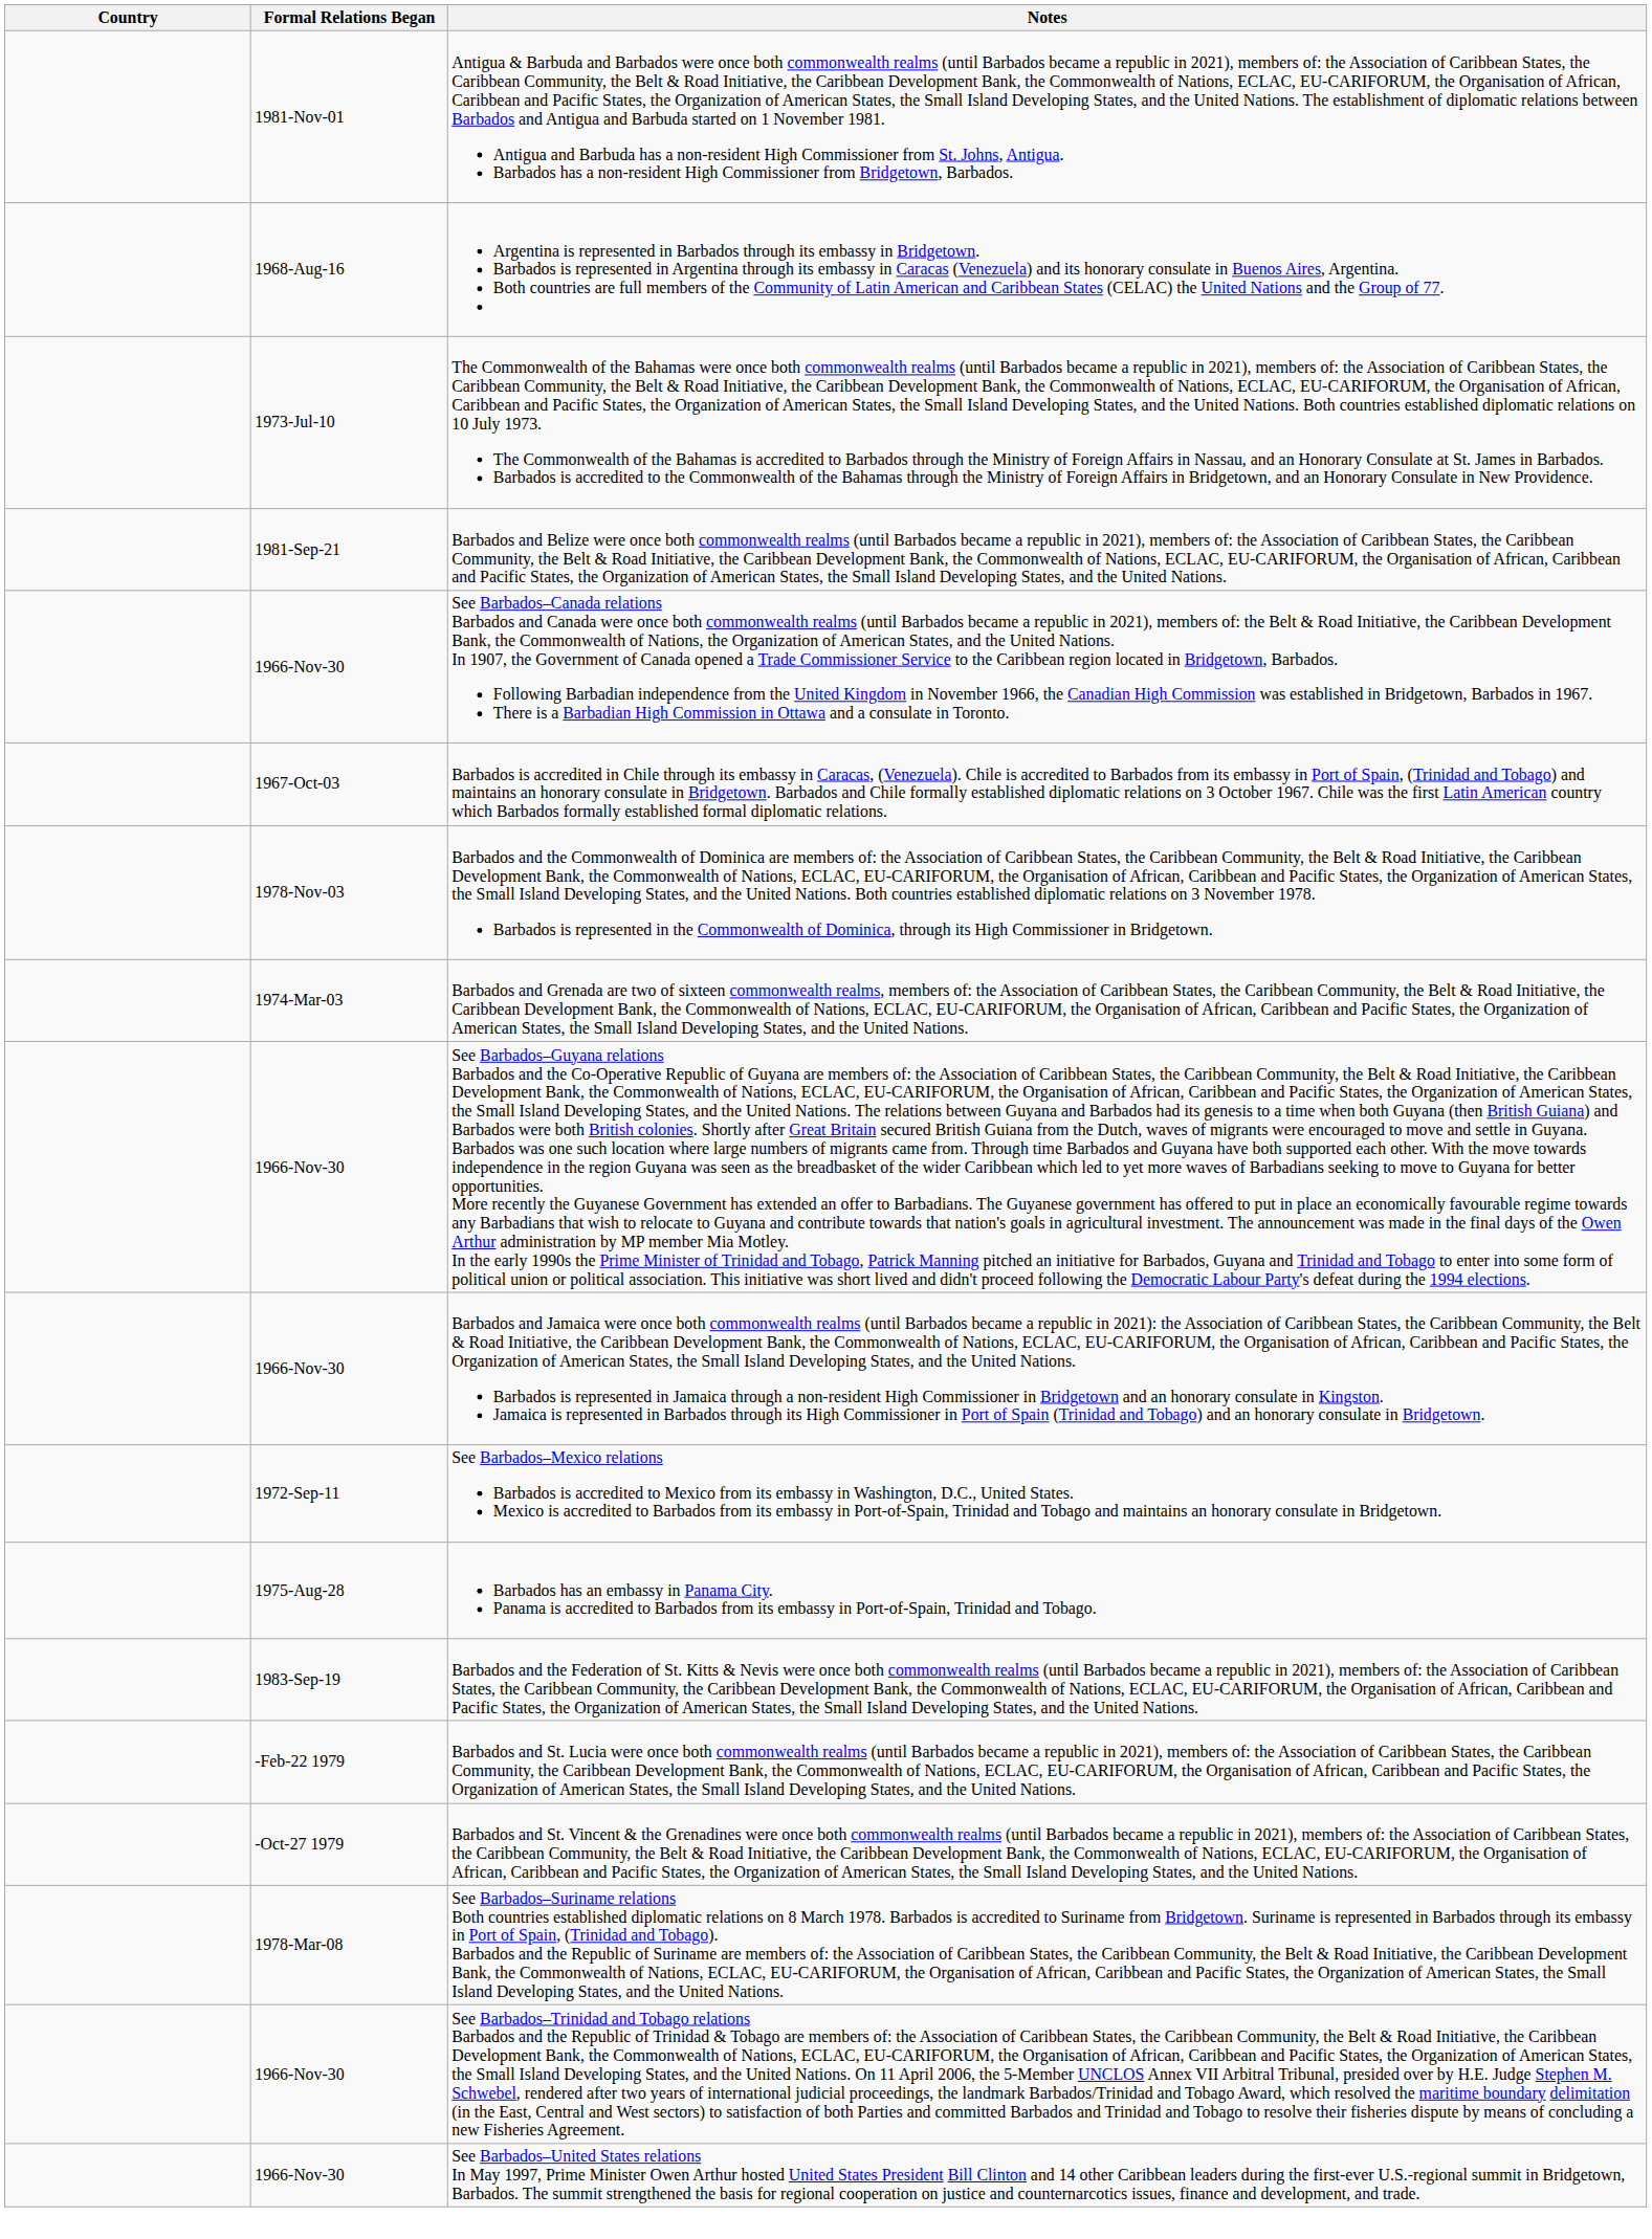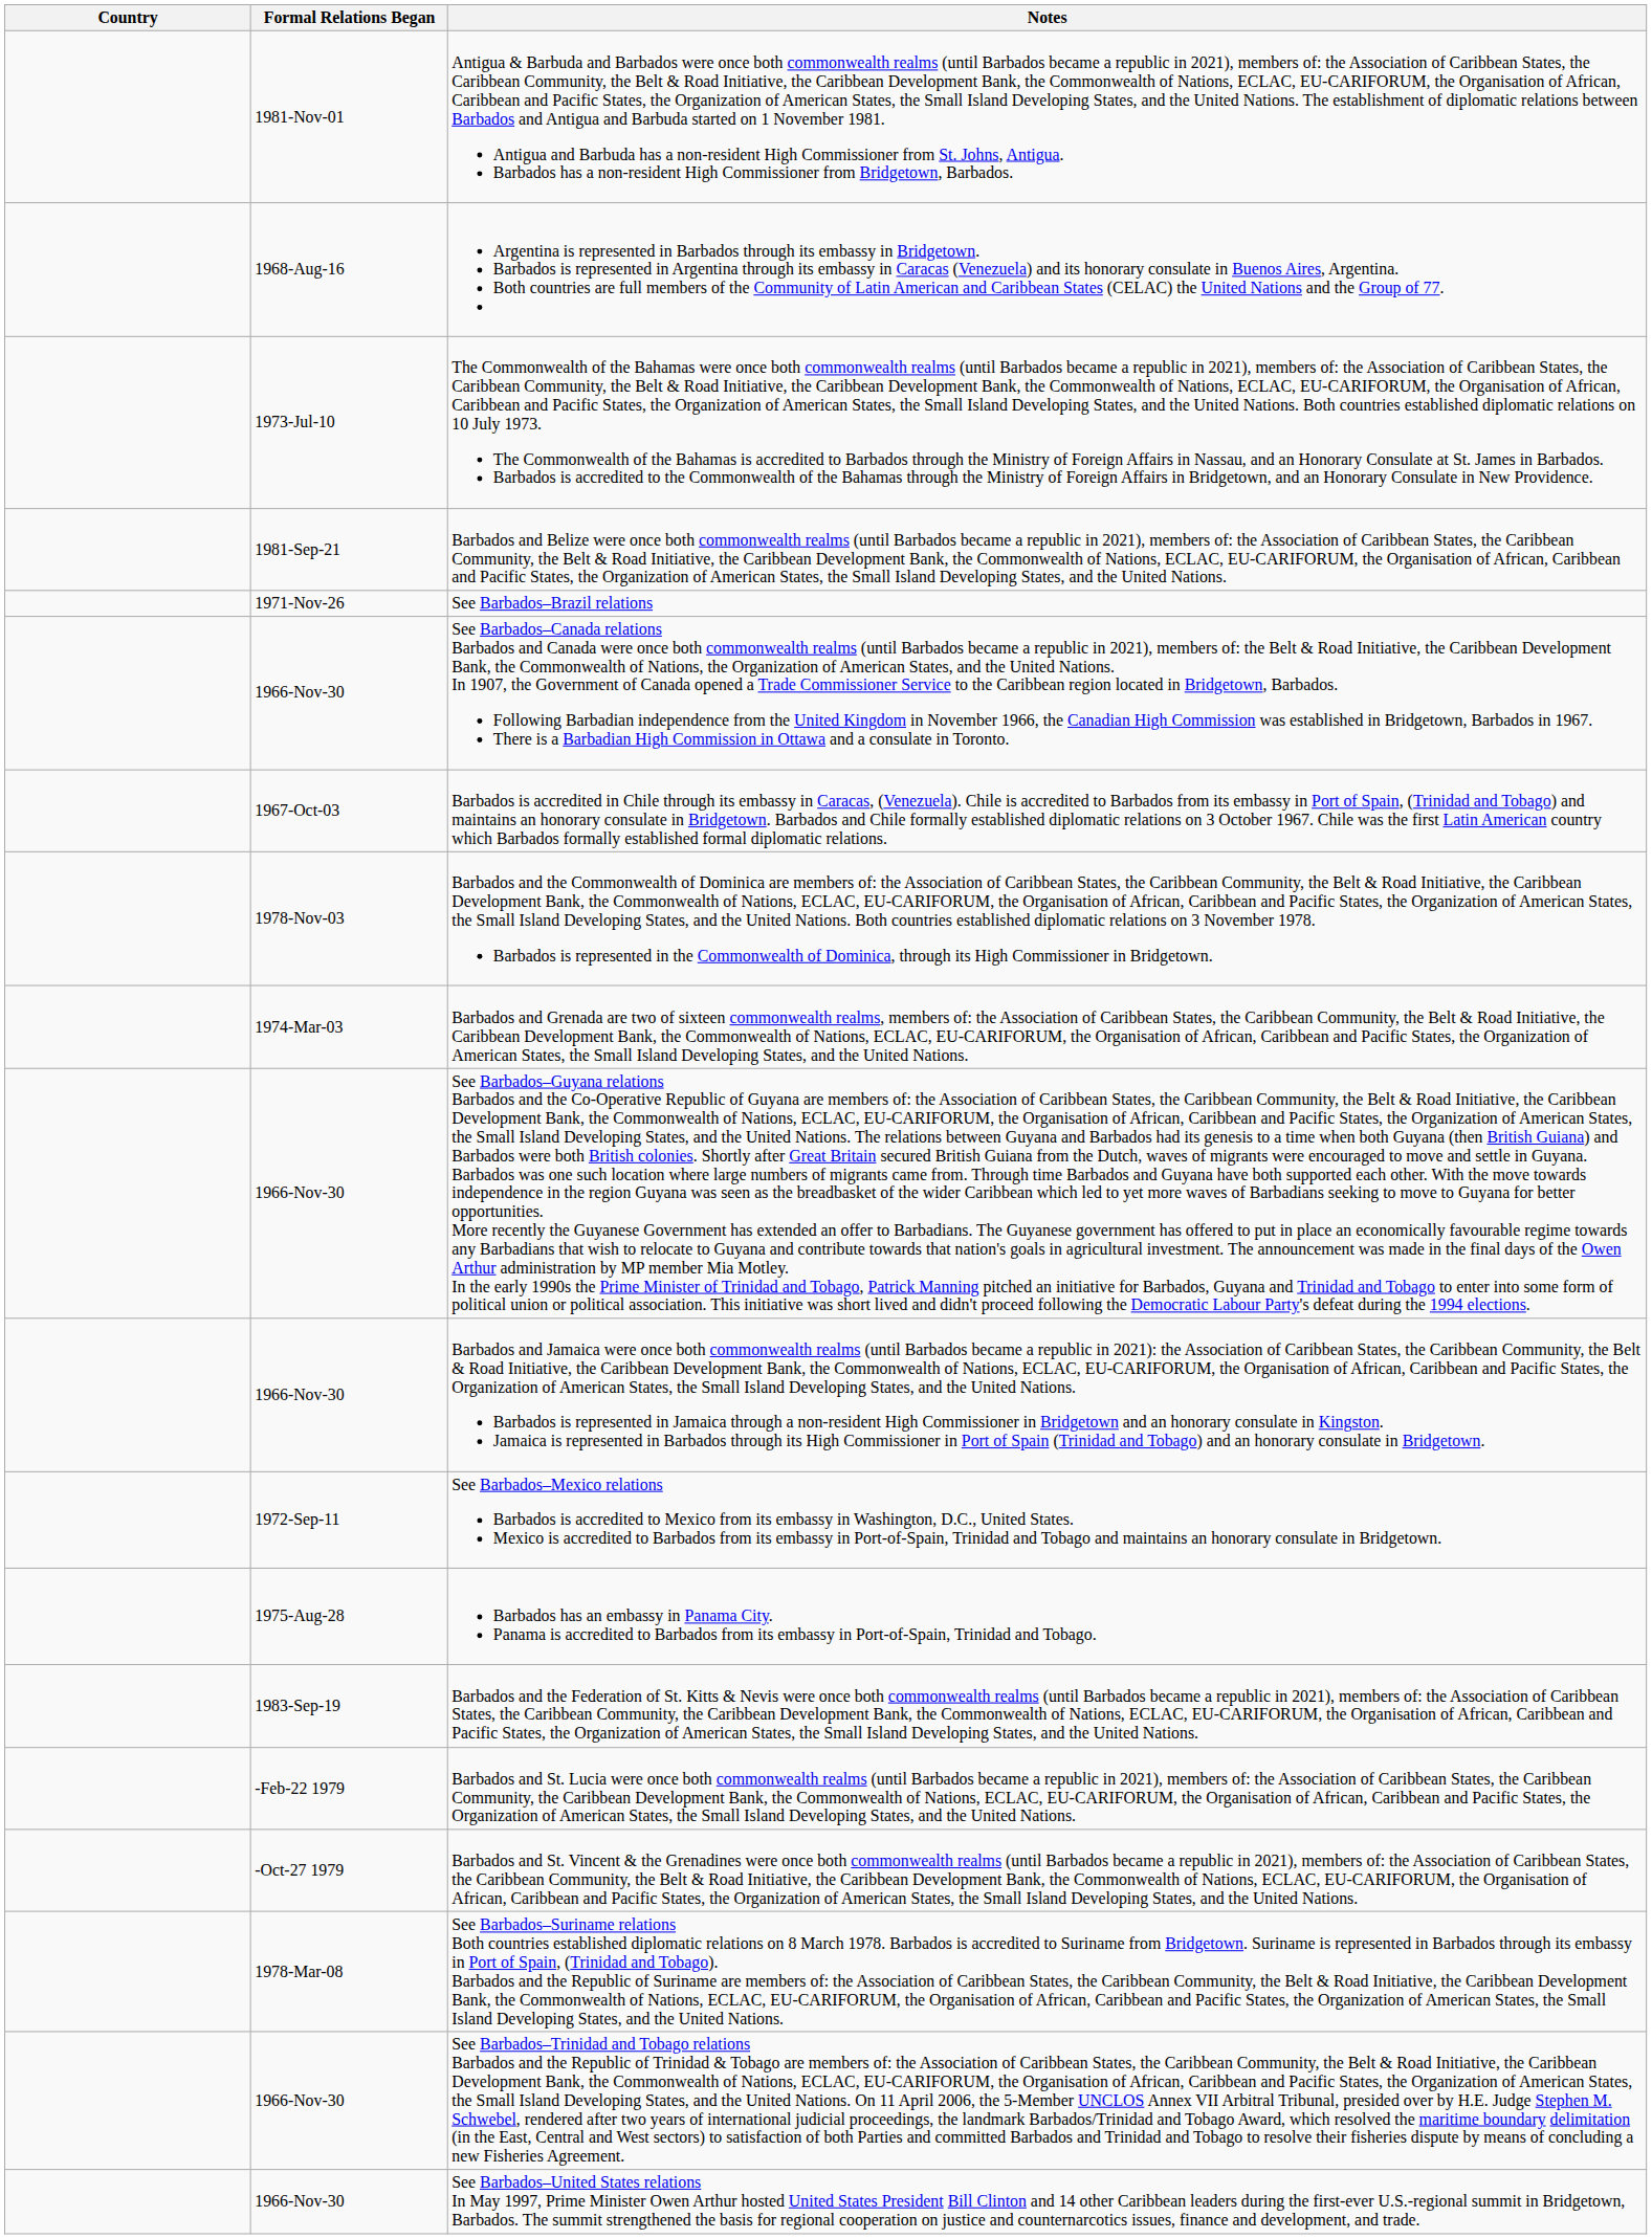+ row: 1971-Nov-26 | See Barbados–Brazil relations
